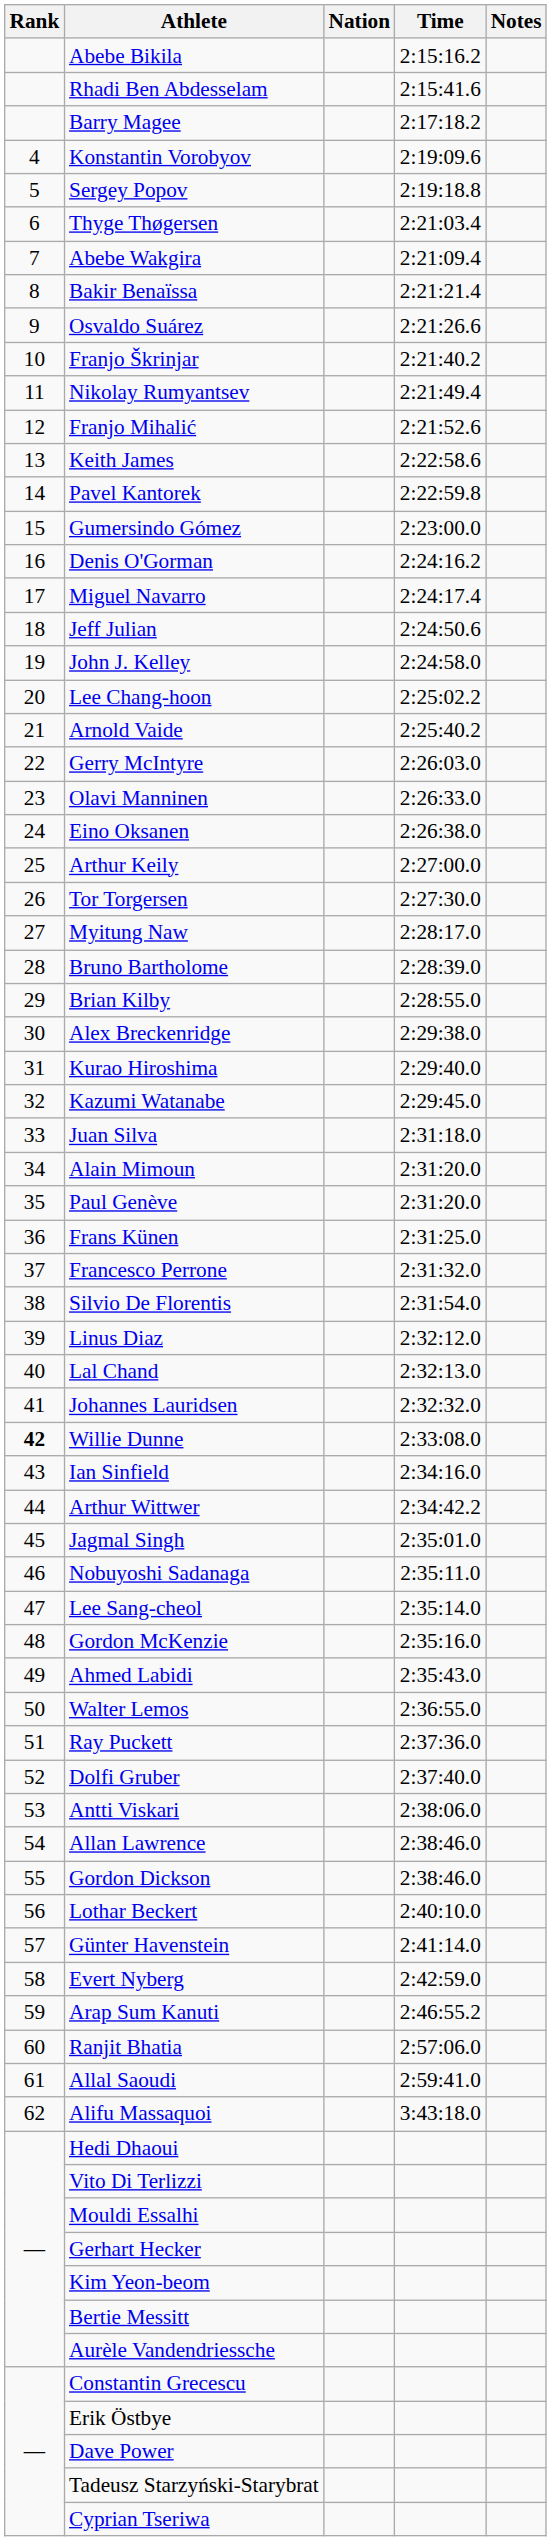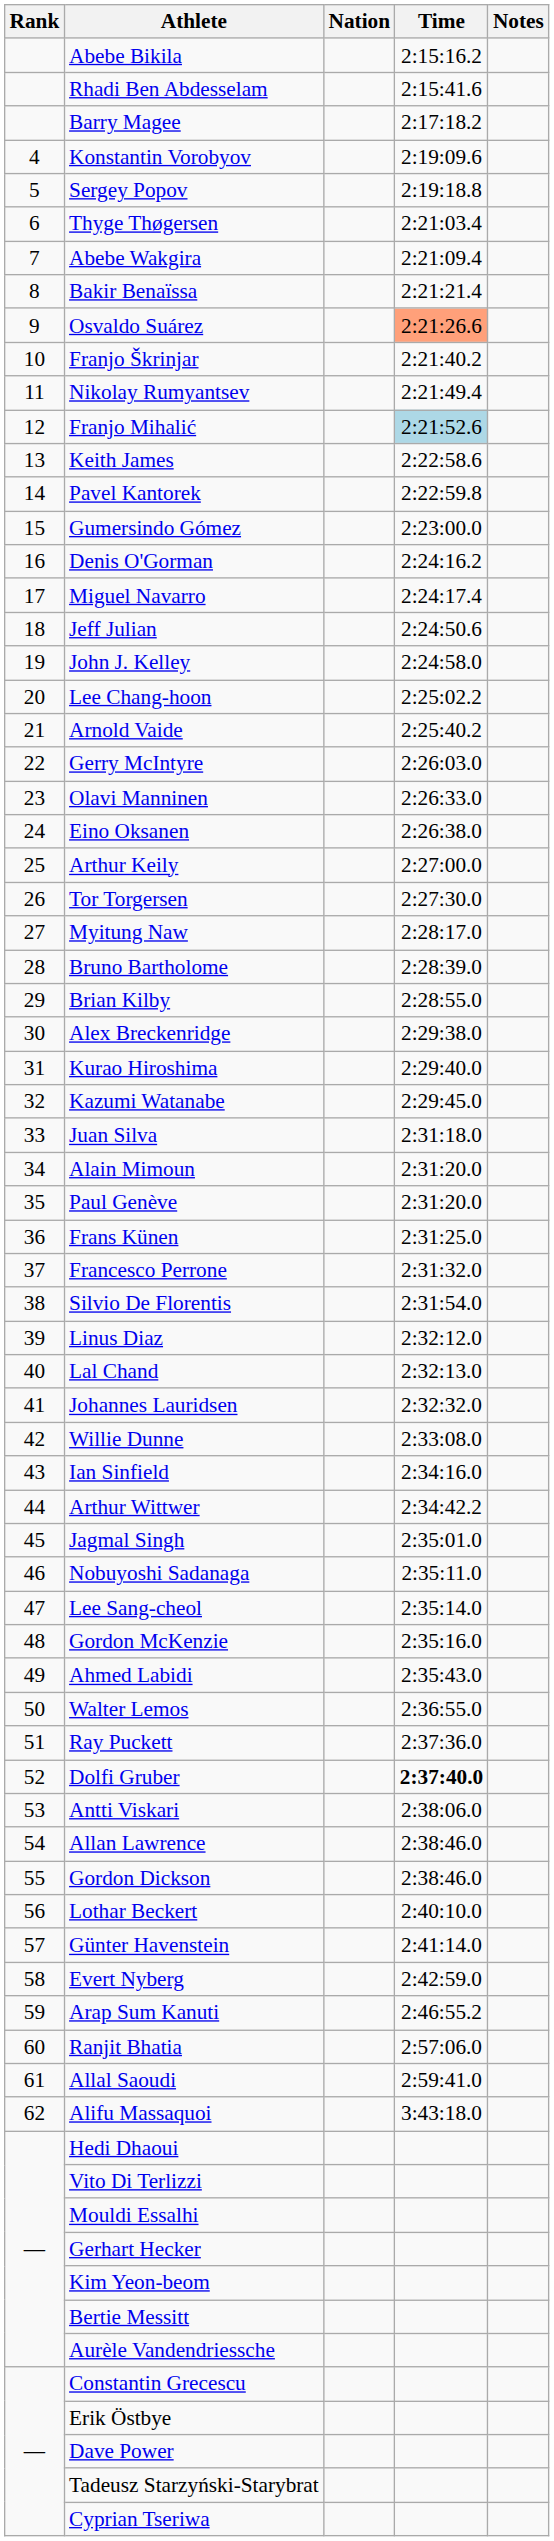Osvaldo Suárez | Time: no background -> lightsalmon background
Franjo Mihalić | Time: no background -> lightblue background
Willie Dunne | Rank: bold -> normal
Dolfi Gruber | Time: normal -> bold
